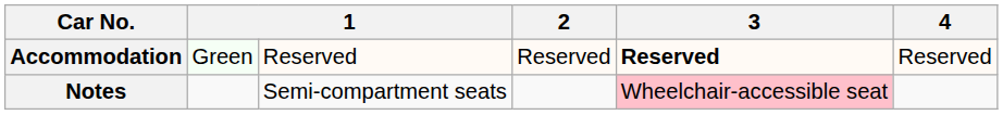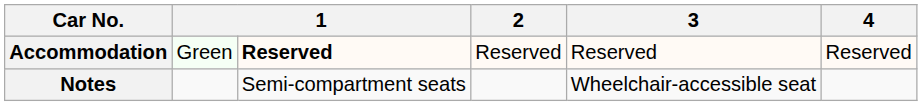Accommodation | column 3: normal -> bold
Accommodation | 3: bold -> normal
Notes | 3: pink background -> no background
